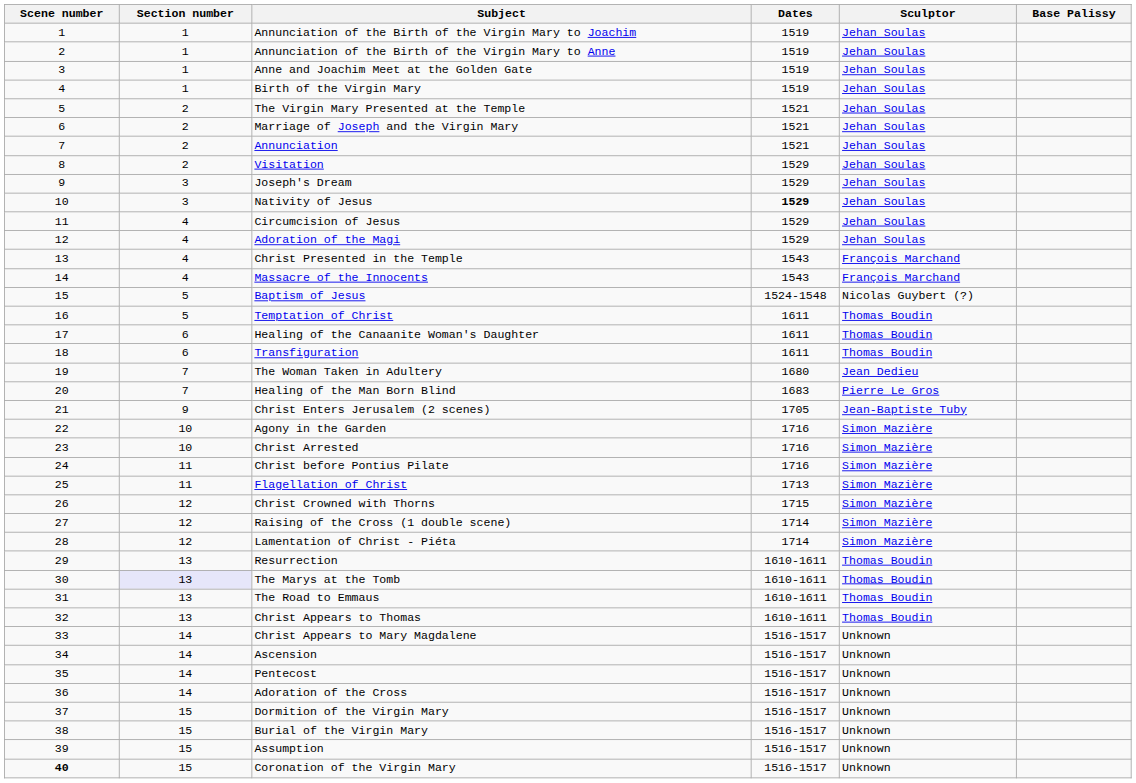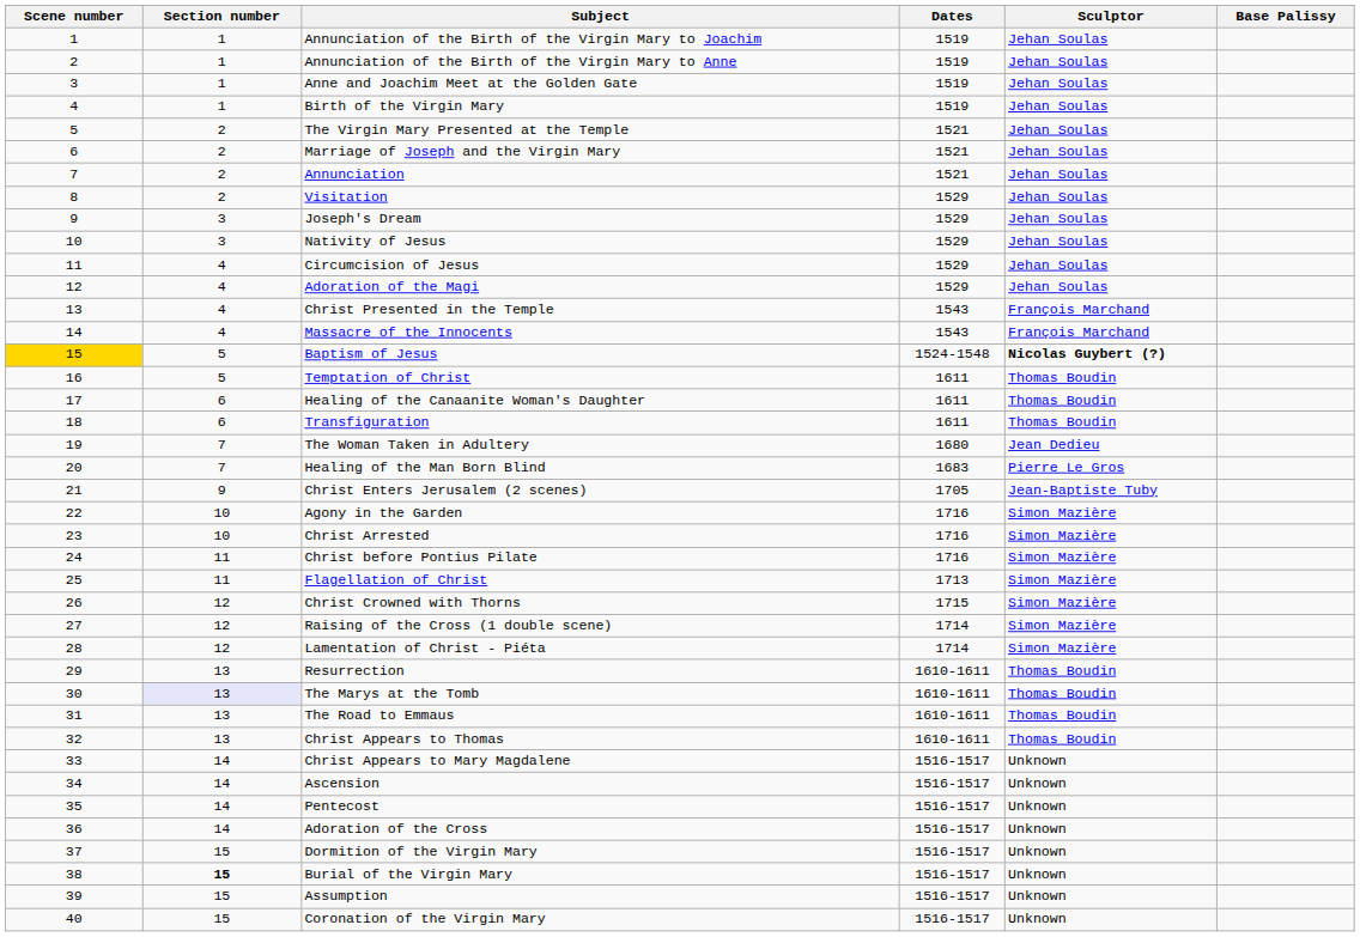Nativity of Jesus | Dates: bold -> normal
Baptism of Jesus | Scene number: no background -> gold background
Baptism of Jesus | Sculptor: normal -> bold
Burial of the Virgin Mary | Section number: normal -> bold
Coronation of the Virgin Mary | Scene number: bold -> normal
